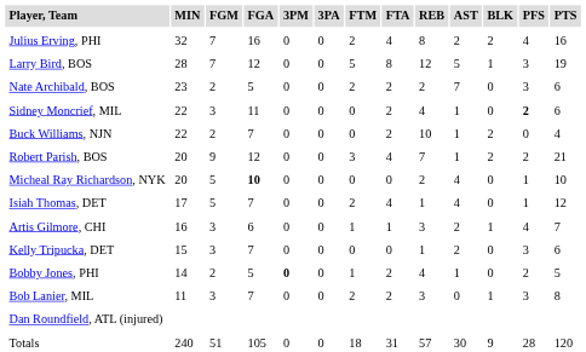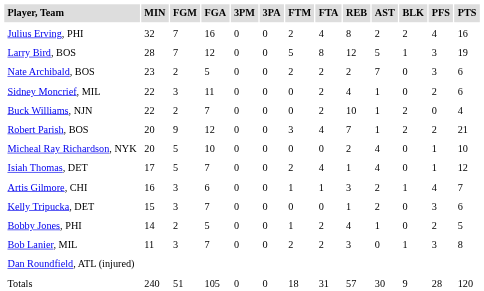Sidney Moncrief, MIL | PFS: bold -> normal
Micheal Ray Richardson, NYK | FGA: bold -> normal
Bobby Jones, PHI | 3PM: bold -> normal
